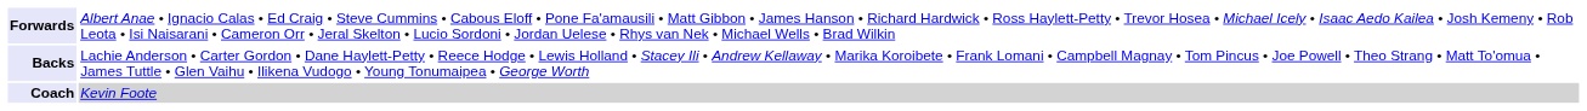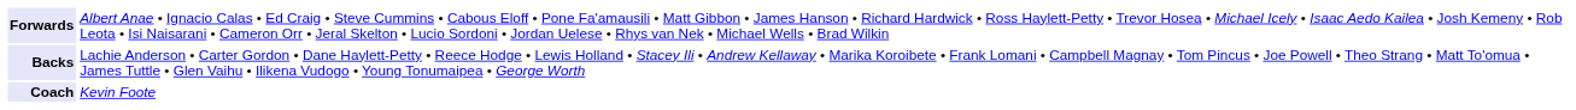Coach | column 2: lightgrey background -> no background
